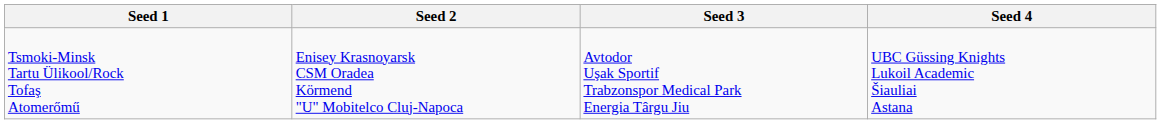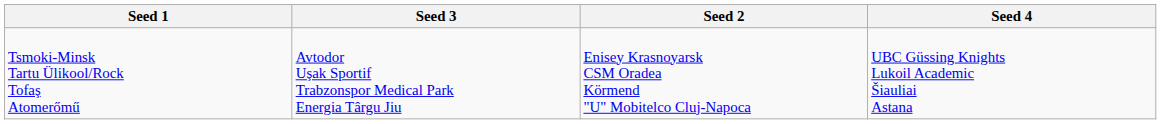columns swapped: Seed 2 <-> Seed 3
